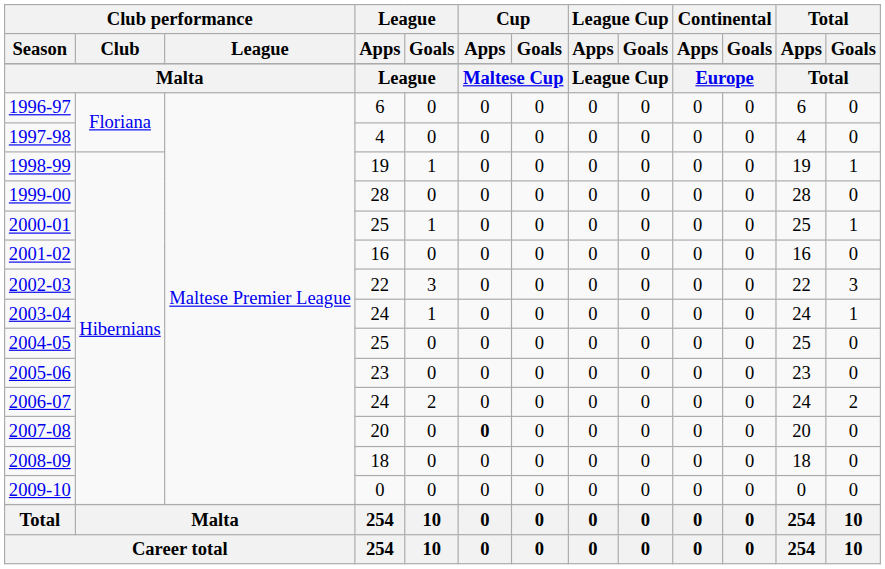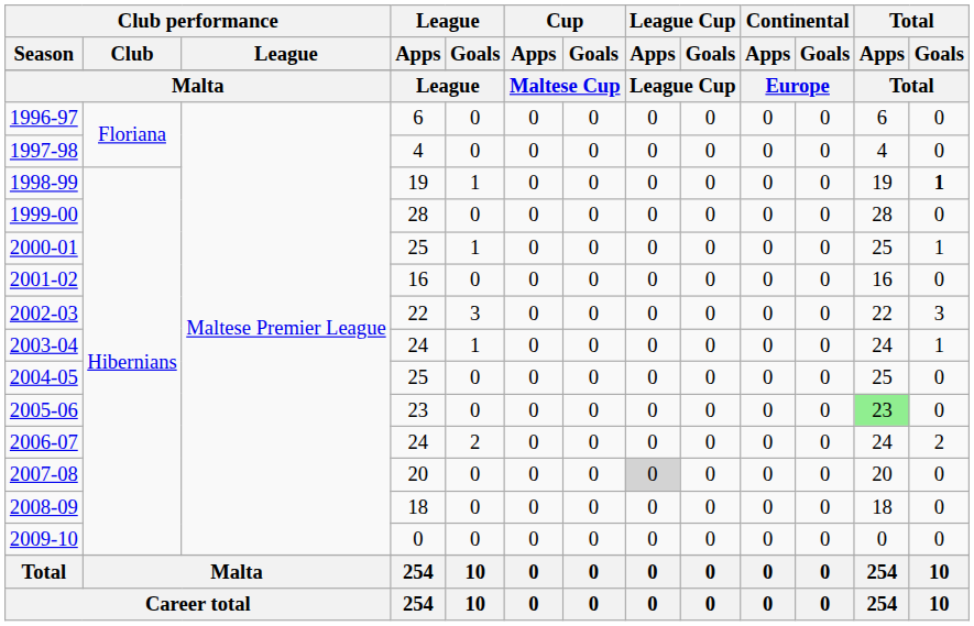1998-99 | Total / Goals: normal -> bold
2005-06 | Total / Apps: no background -> lightgreen background
2007-08 | Cup / Apps: bold -> normal
2007-08 | League Cup / Apps: no background -> lightgrey background
